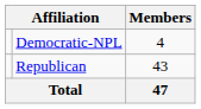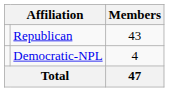rows swapped: Republican <-> Democratic-NPL
